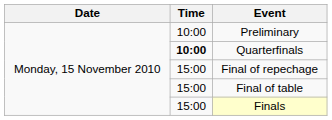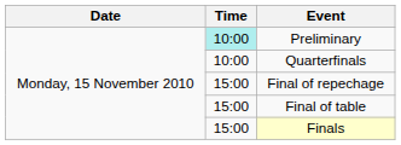Preliminary | Time: no background -> paleturquoise background
Quarterfinals | Time: bold -> normal
